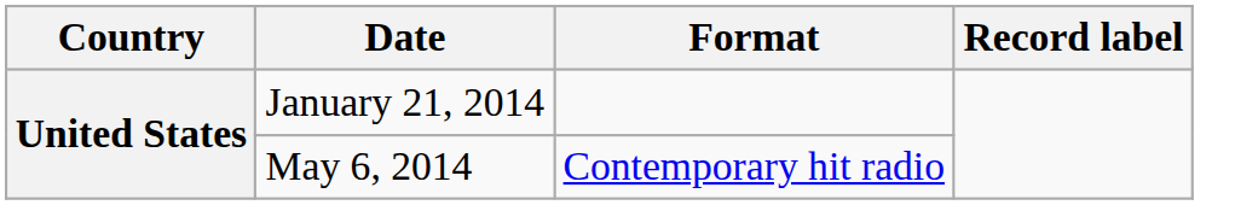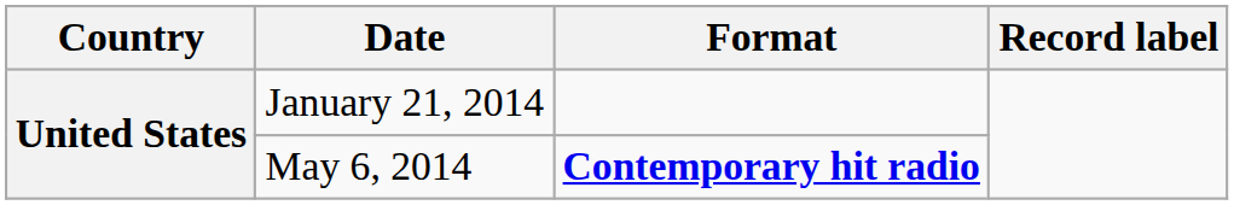May 6, 2014 | Format: normal -> bold
